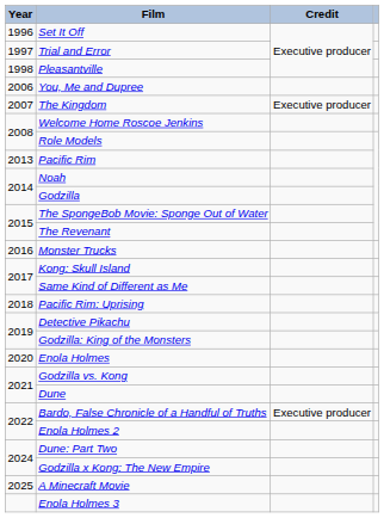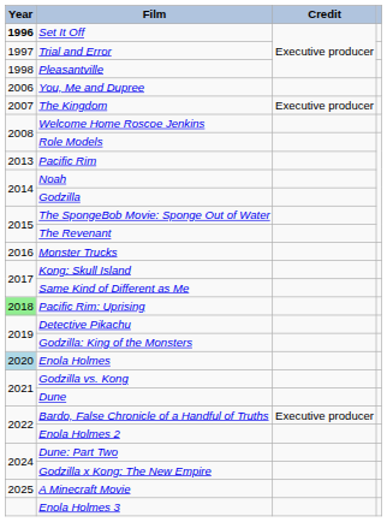Set It Off | Year: normal -> bold
Pacific Rim: Uprising | Year: no background -> lightgreen background
Enola Holmes | Year: no background -> lightblue background
